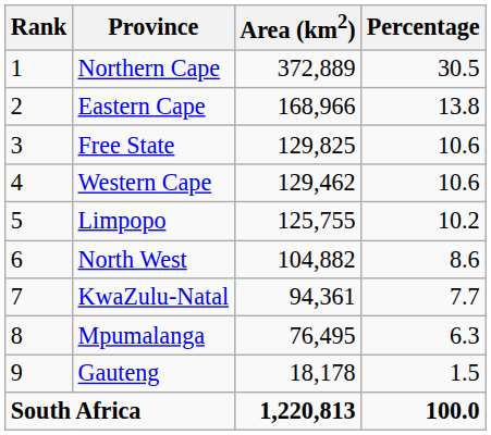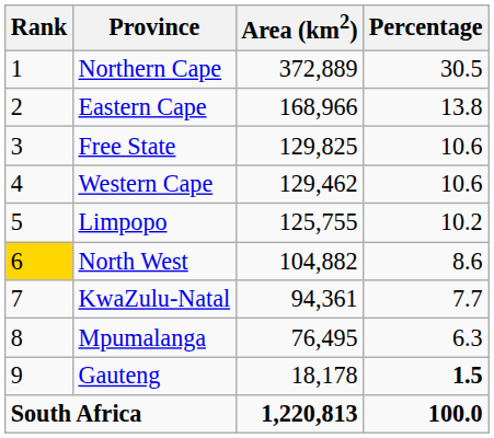North West | Rank: no background -> gold background
Gauteng | Percentage: normal -> bold
